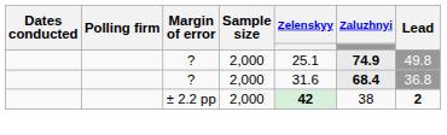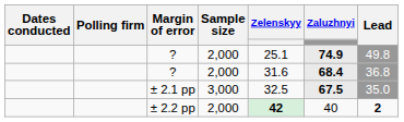+ row: ± 2.1 pp | 3,000 | 32.5 | 67.5 | 35.0
± 2.2 pp | Zaluzhnyi: 38 -> 40
